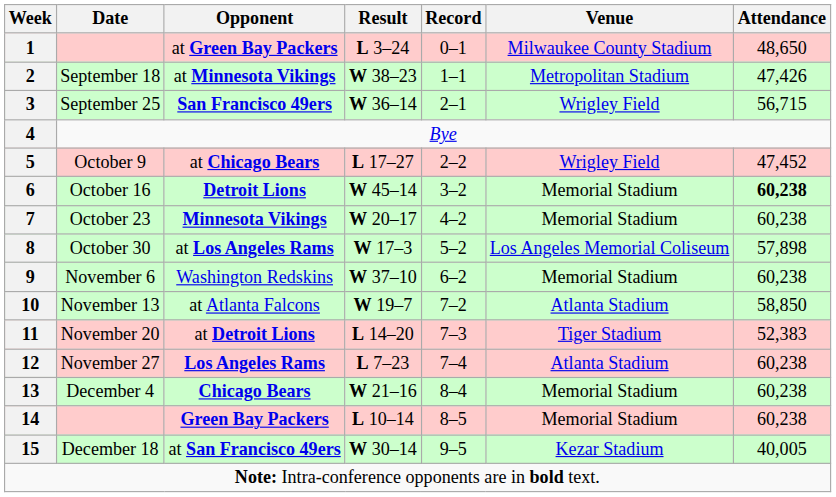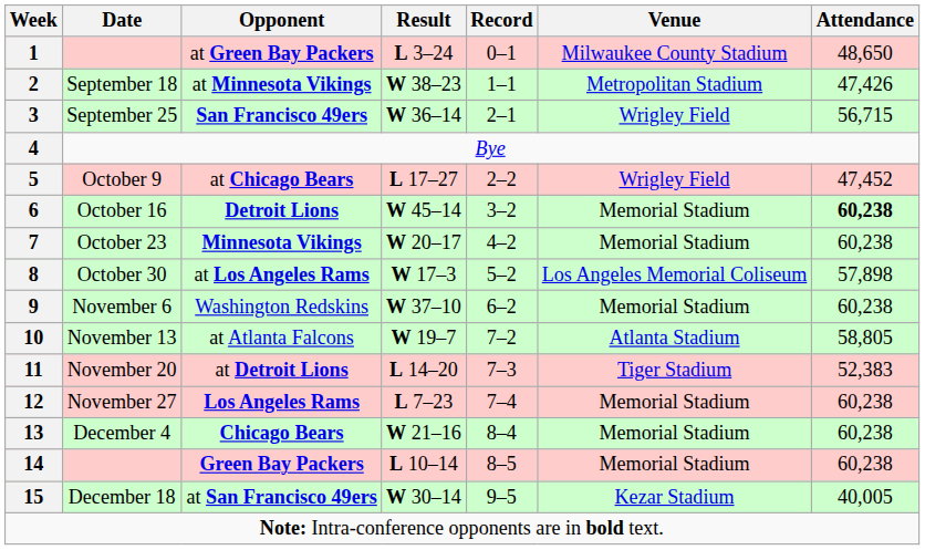10 | Attendance: 58,850 -> 58,805
12 | Venue: Atlanta Stadium -> Memorial Stadium
